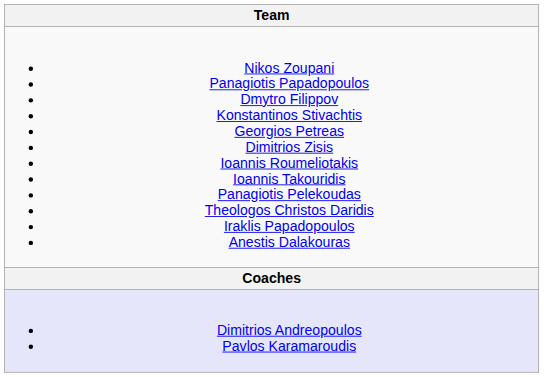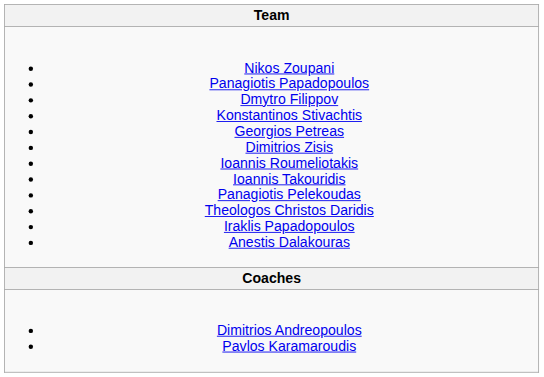row 4 | column 1: lavender background -> no background
